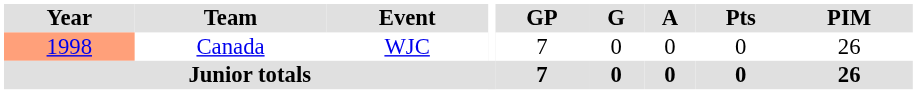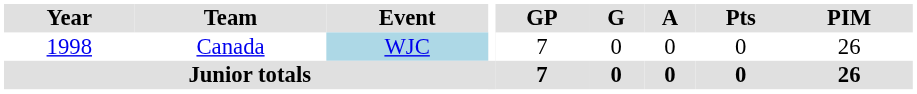Canada | Year: lightsalmon background -> no background
Canada | Event: no background -> lightblue background
